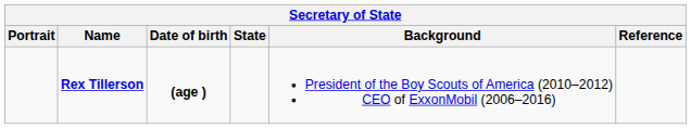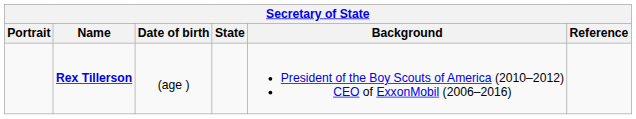Rex Tillerson | Date of birth: bold -> normal
